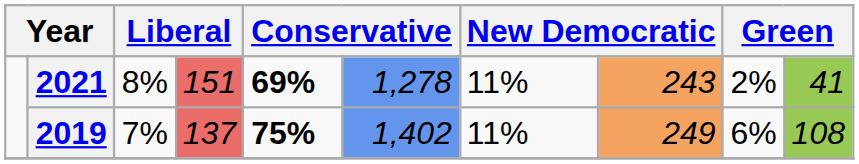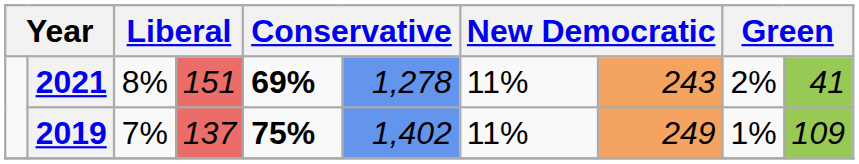2019 | column 9: 6% -> 1%
2019 | column 10: 108 -> 109
